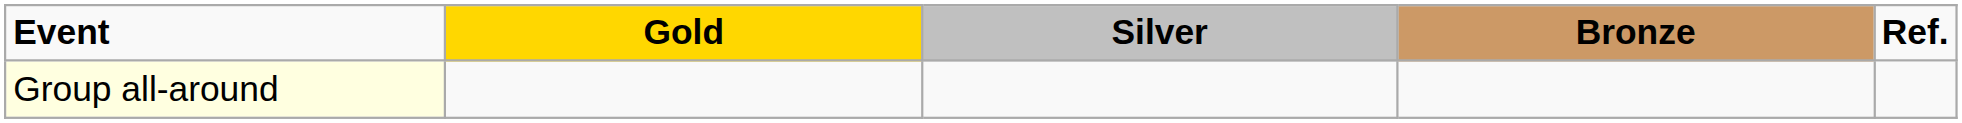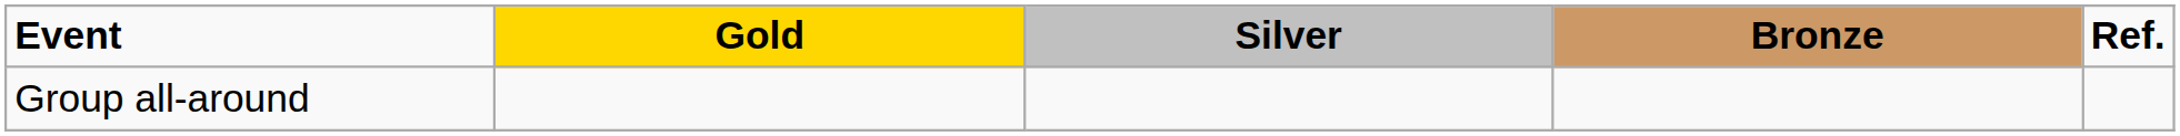row 2 | Event: lightyellow background -> no background
